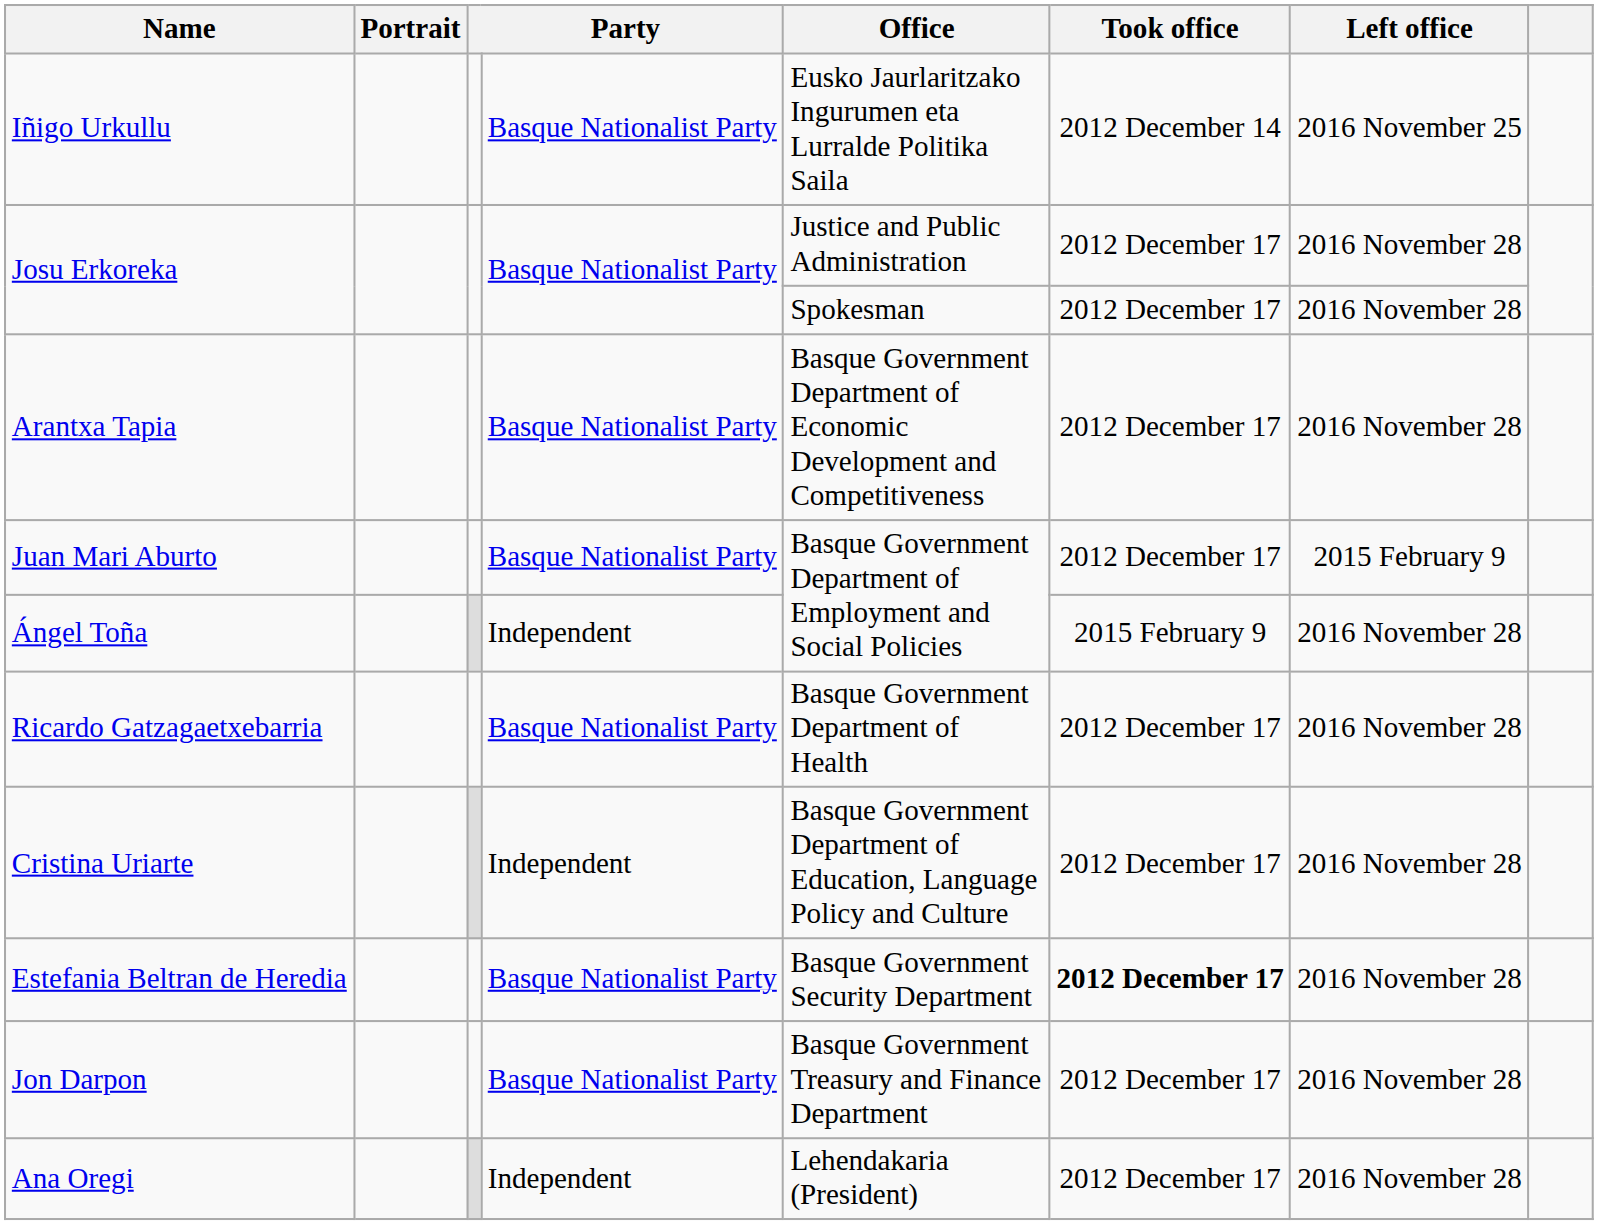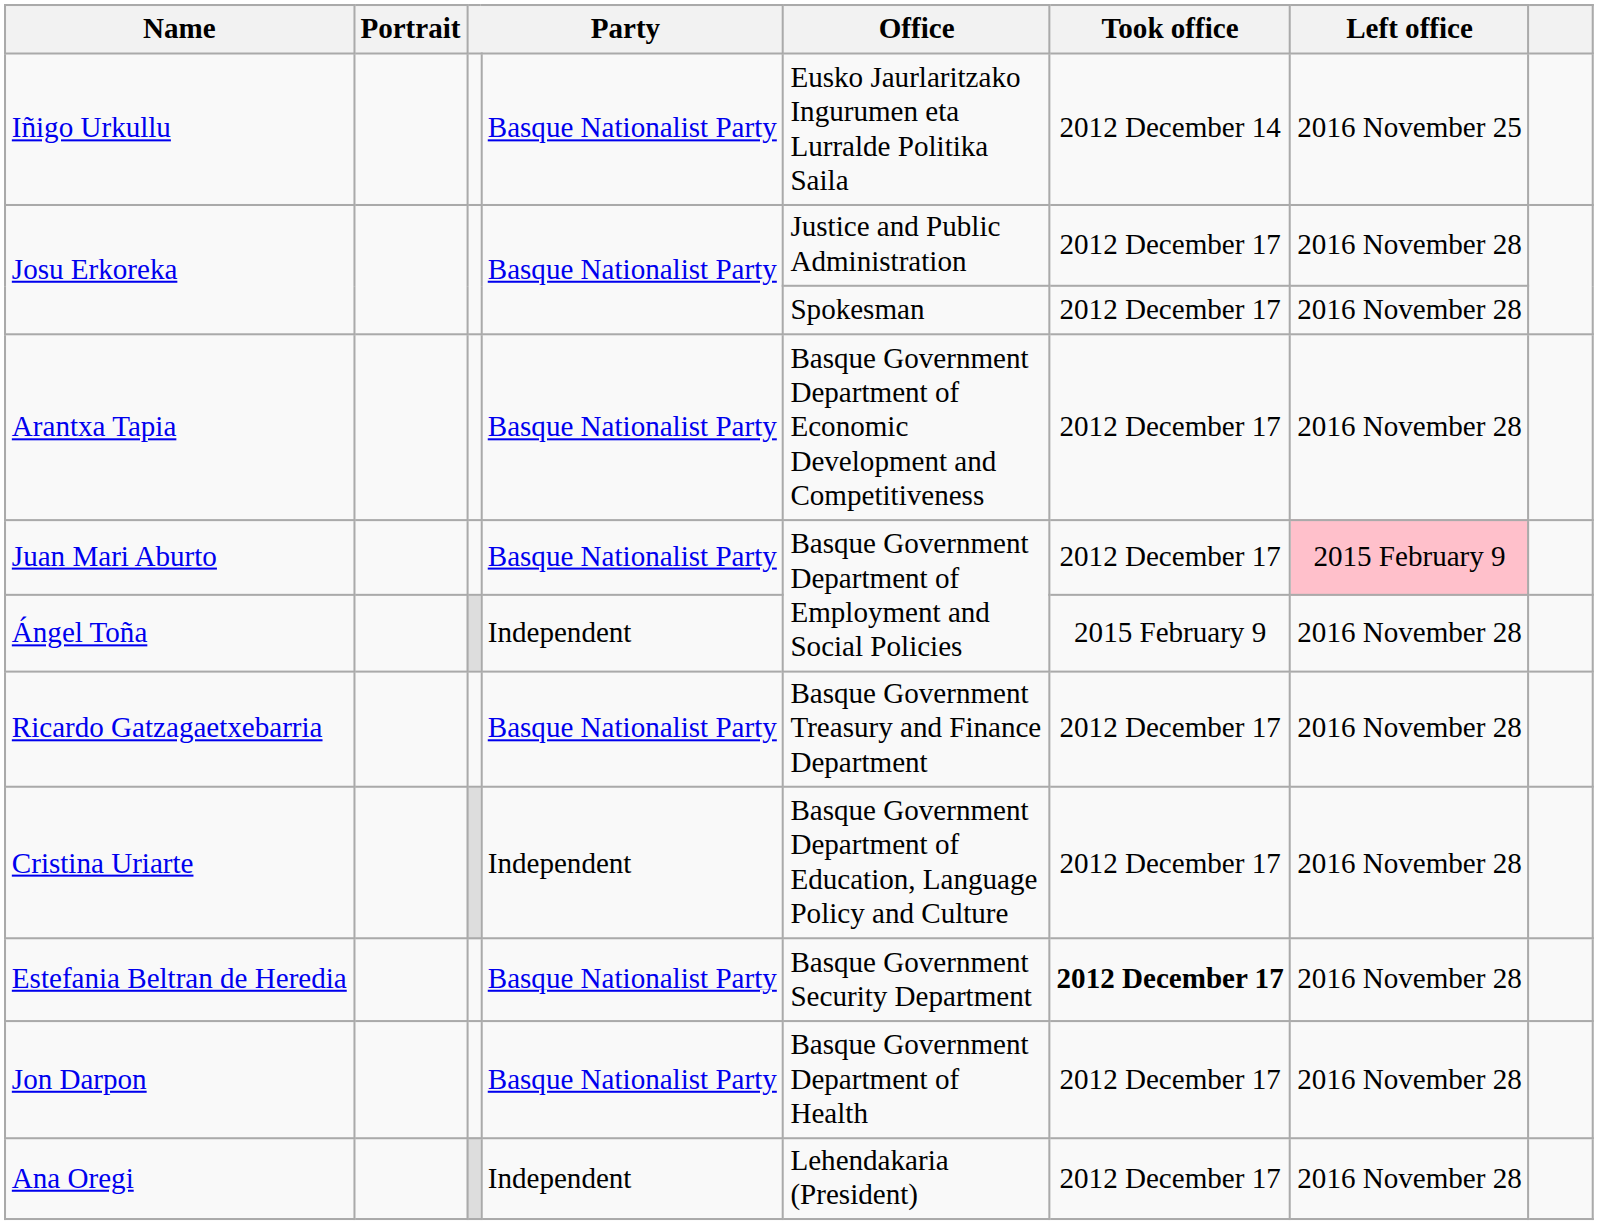Juan Mari Aburto | Left office: no background -> pink background
Ricardo Gatzagaetxebarria | Office: Basque Government Department of Health -> Basque Government Treasury and Finance Department
Jon Darpon | Office: Basque Government Treasury and Finance Department -> Basque Government Department of Health
